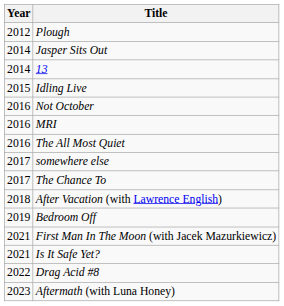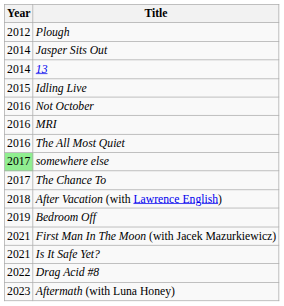somewhere else | Year: no background -> lightgreen background
